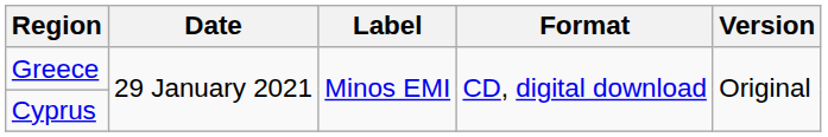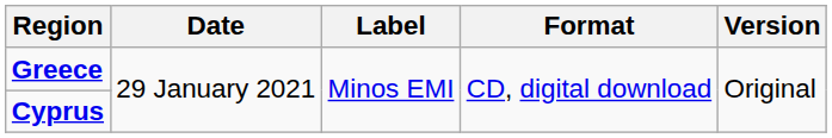Greece | Region: normal -> bold
Cyprus | Region: normal -> bold
